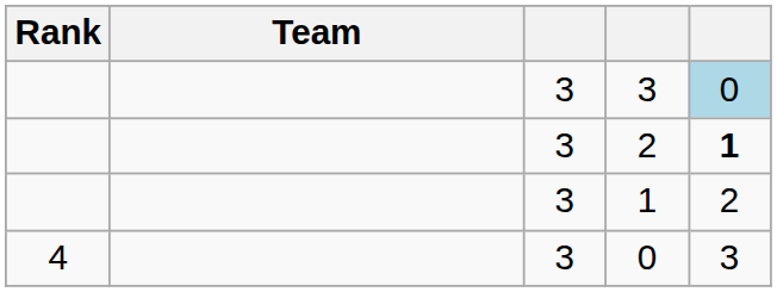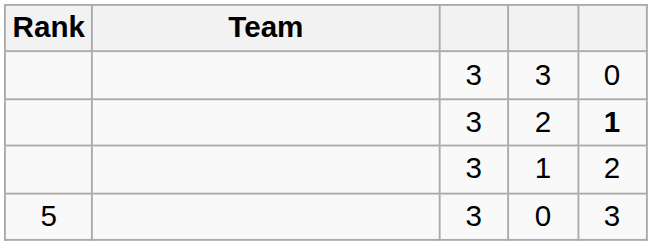row 2 | column 5: lightblue background -> no background
row 5 | Rank: 4 -> 5
